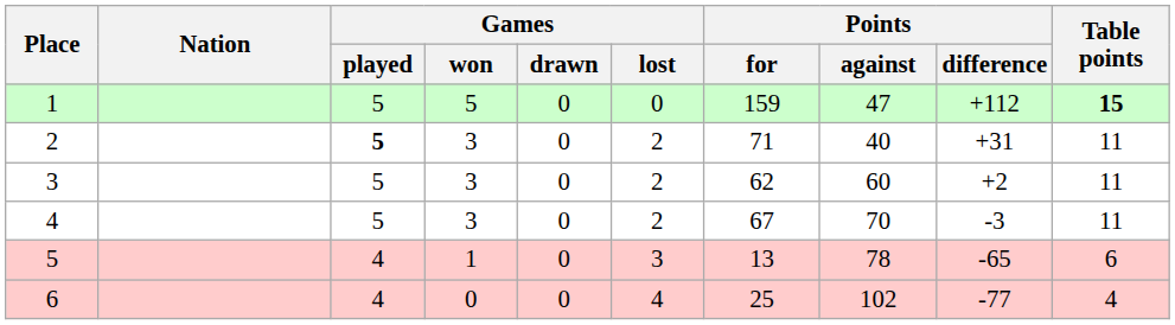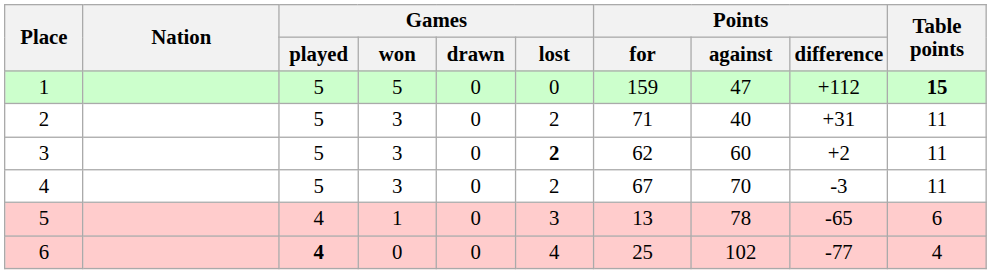row 4 | Games / played: bold -> normal
row 5 | Games / lost: normal -> bold
row 8 | Games / played: normal -> bold
